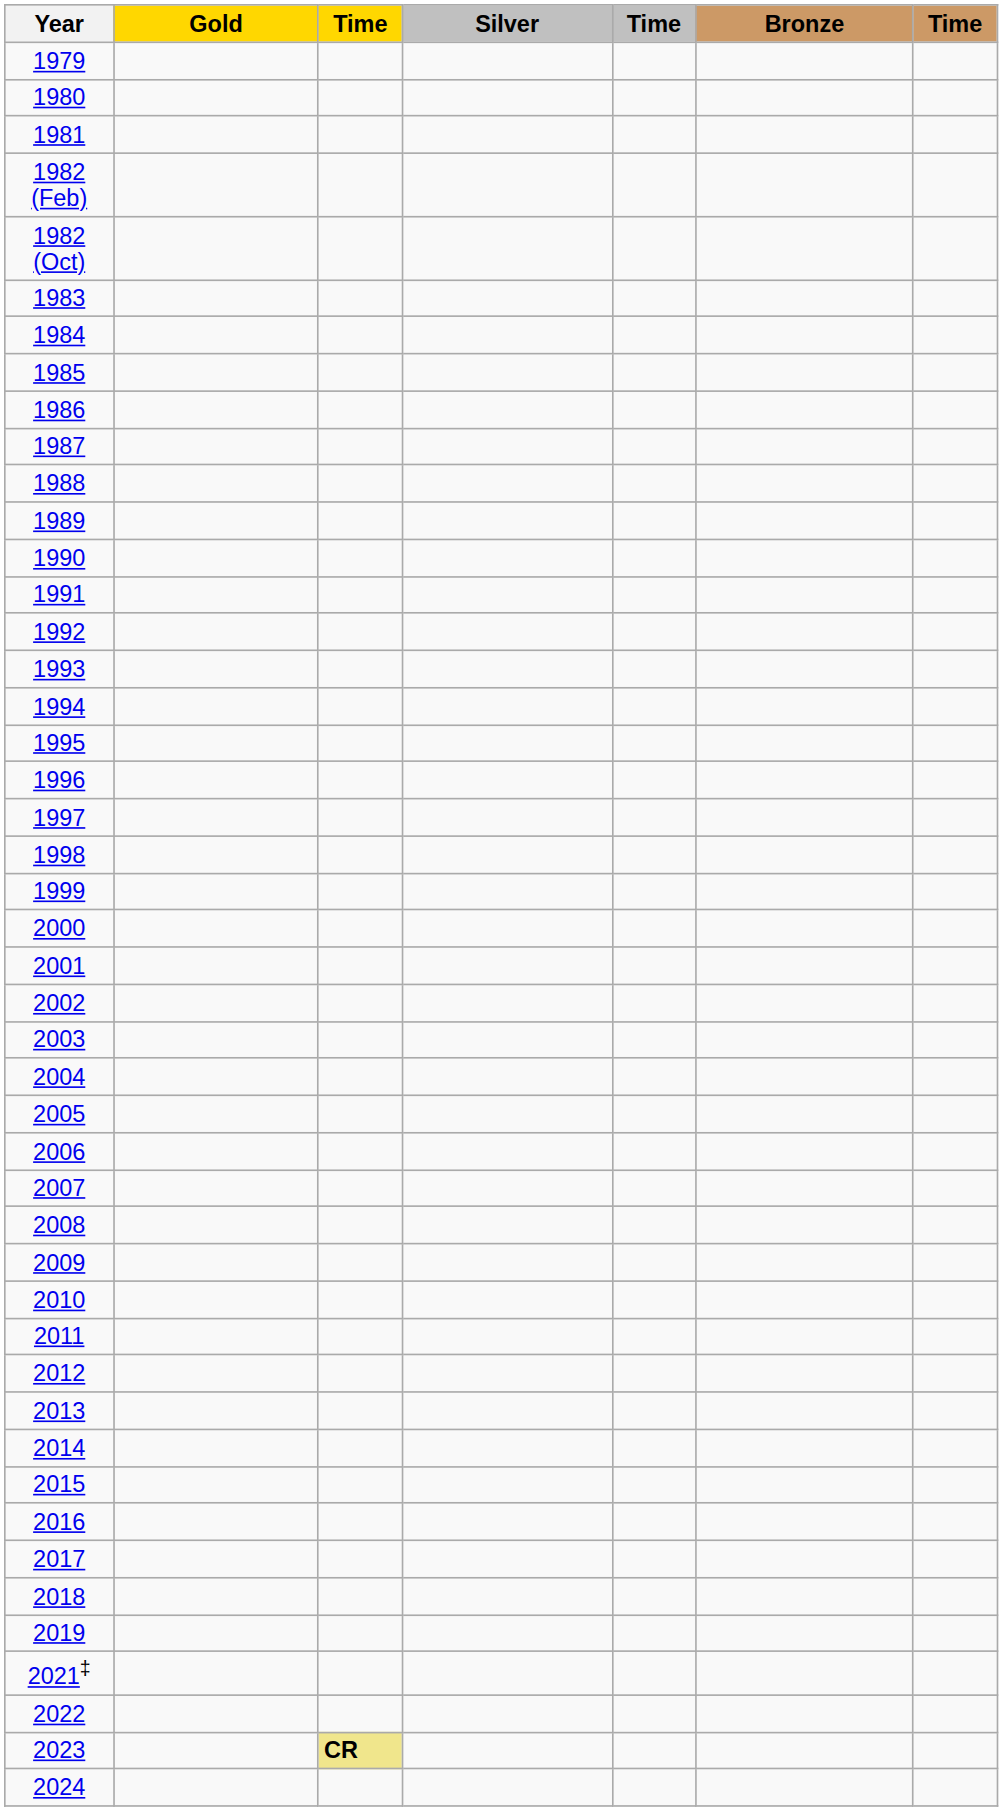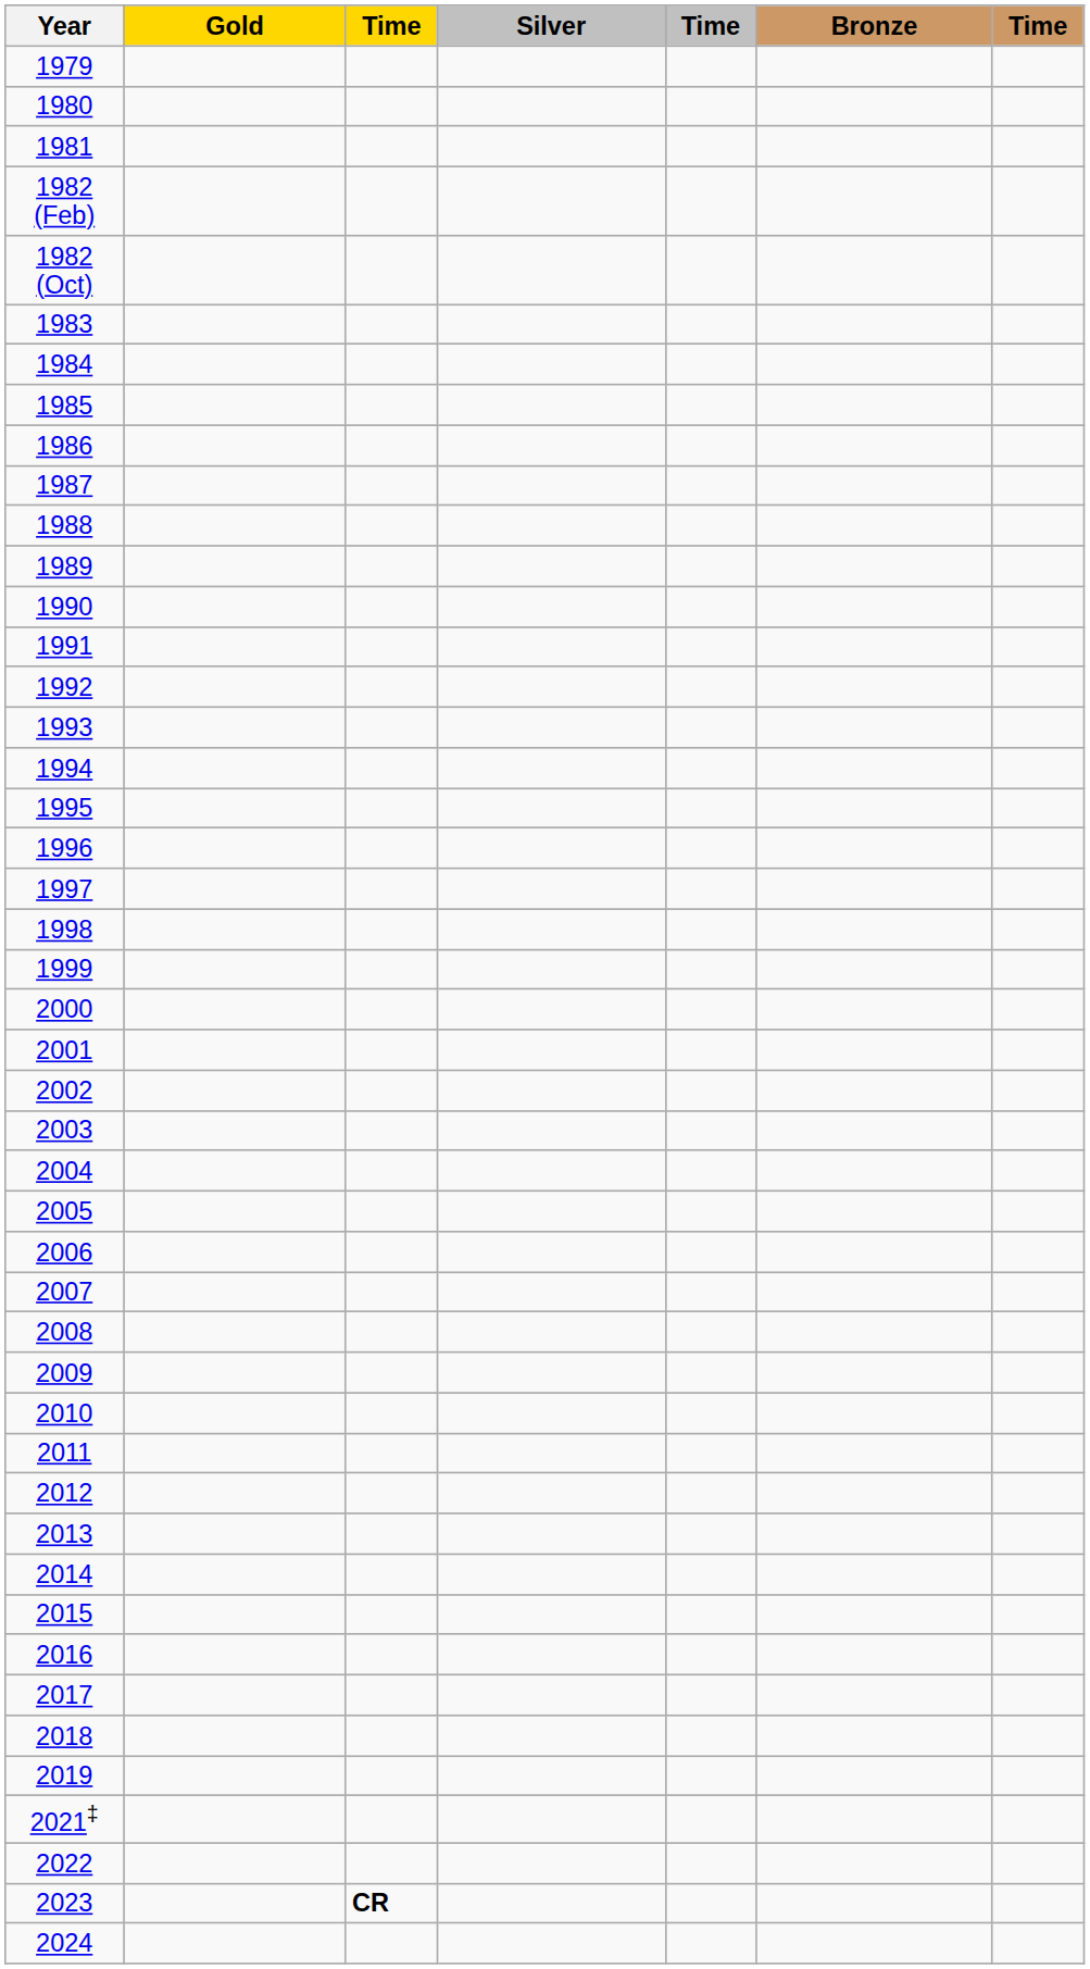2023 | column 3: khaki background -> no background
